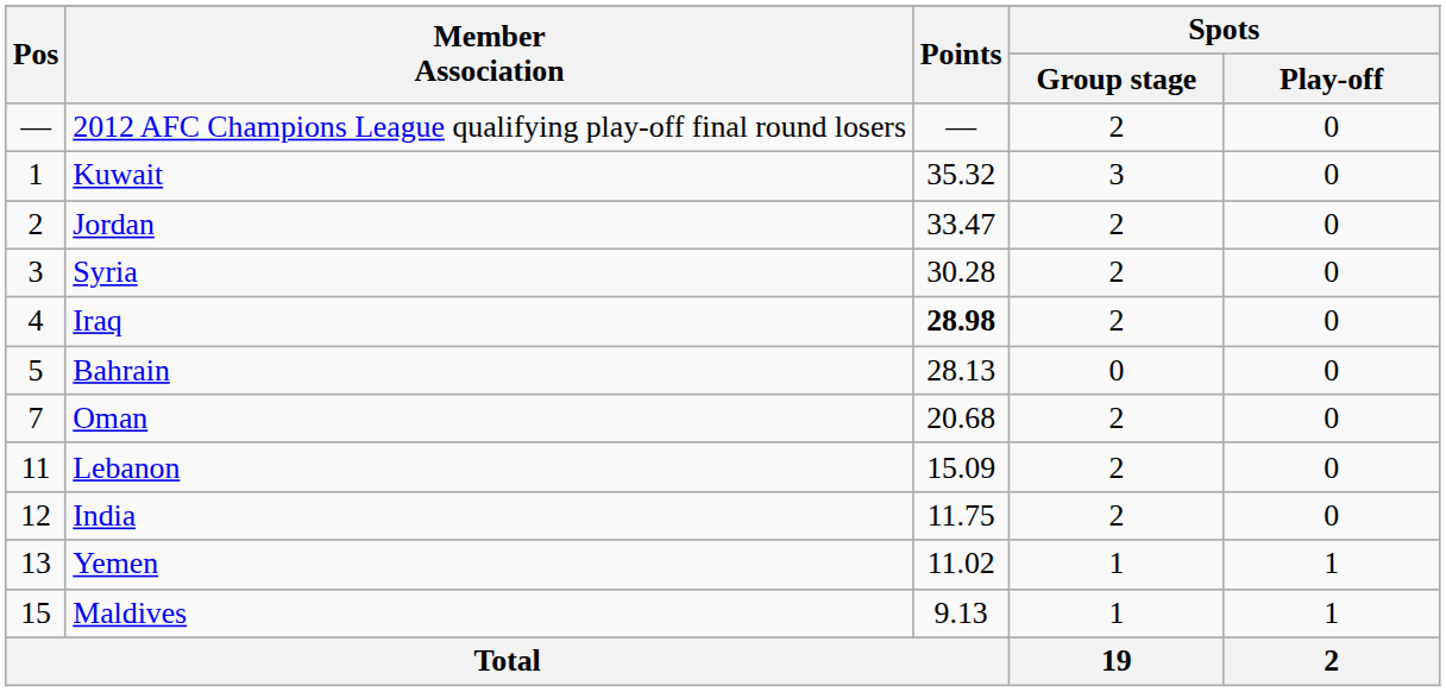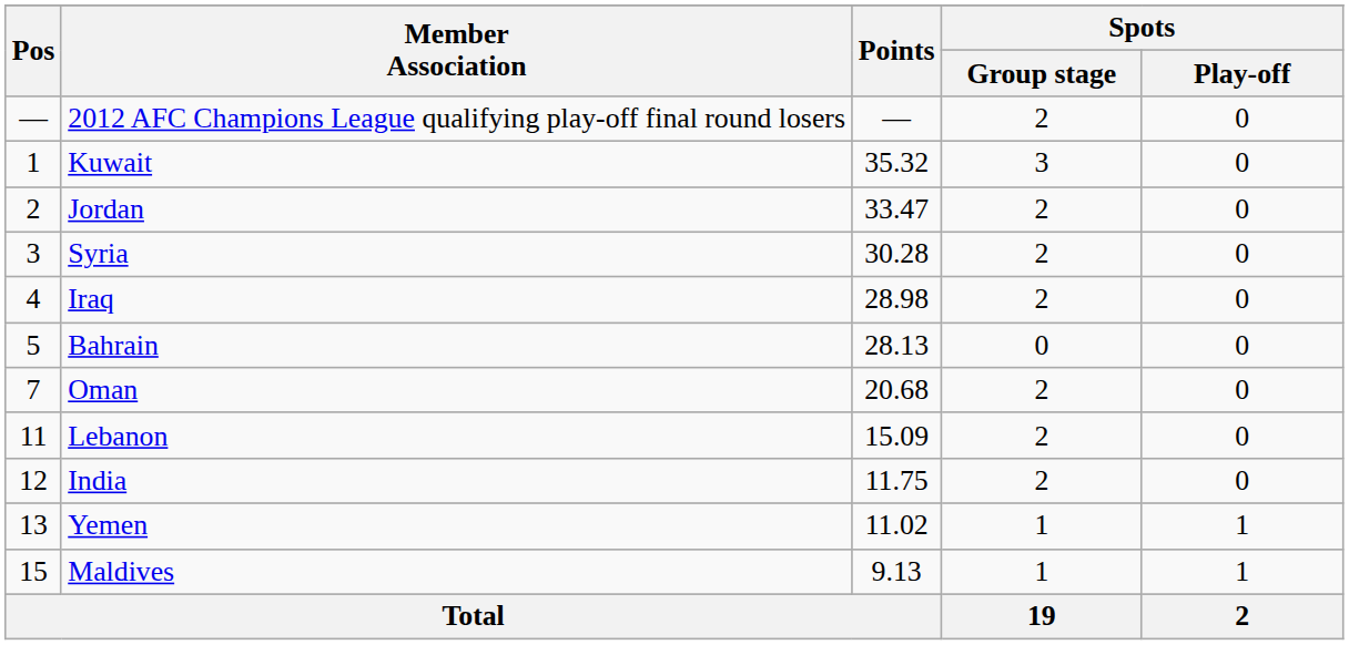Iraq | Points: bold -> normal
